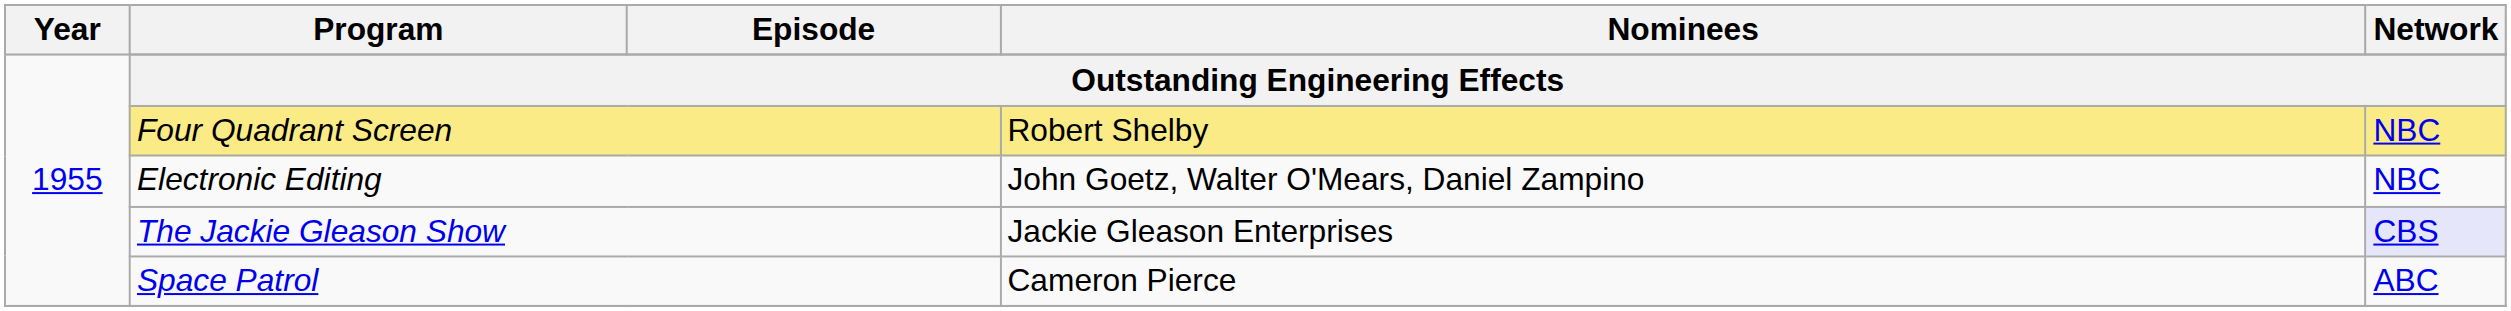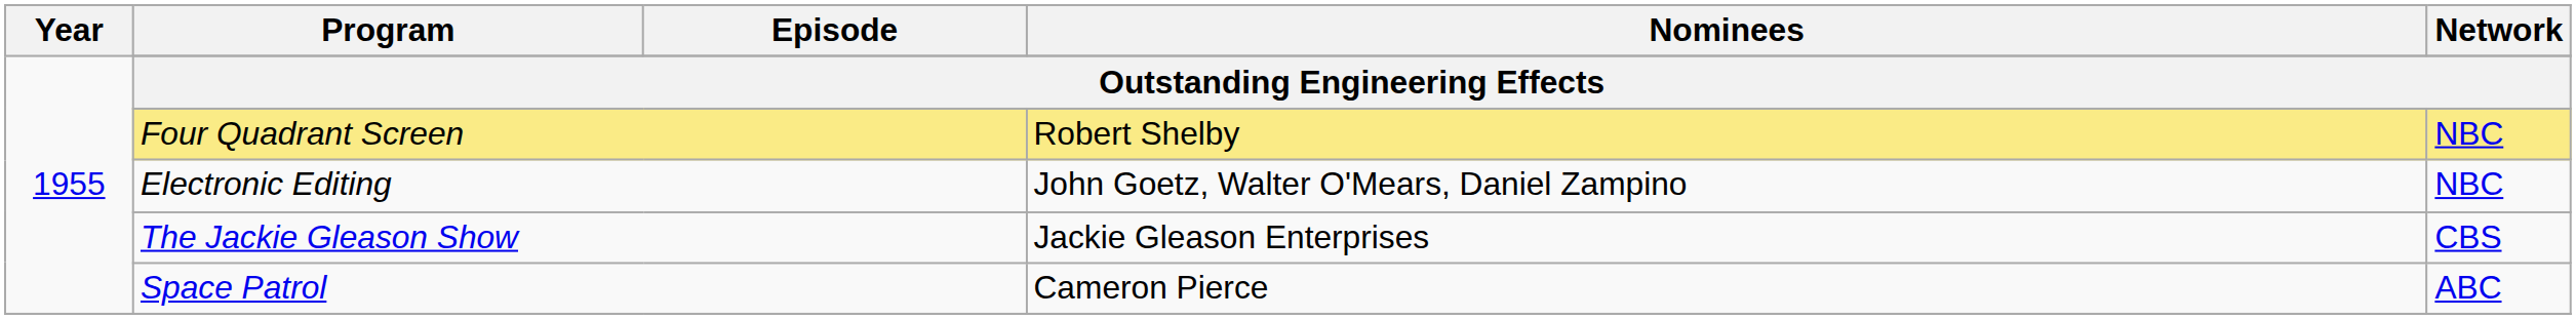The Jackie Gleason Show | Network: lavender background -> no background
